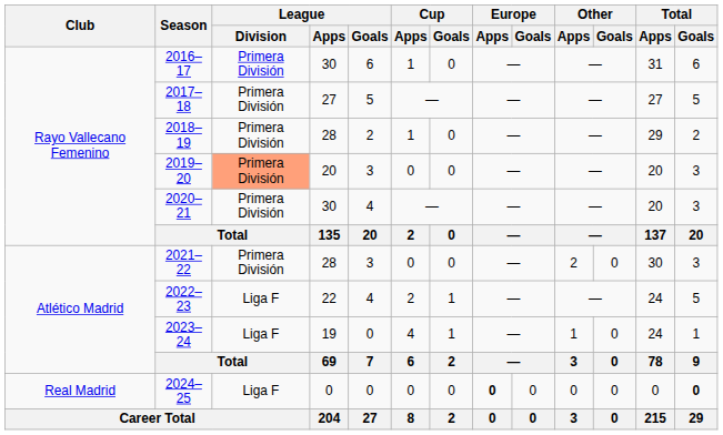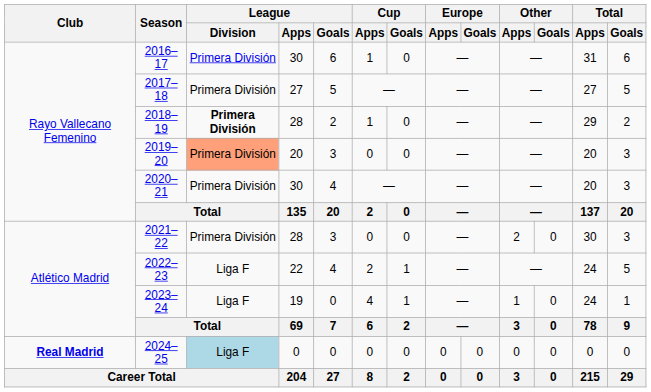2018–19 | League / Division: normal -> bold
2024–25 | Club: normal -> bold
2024–25 | League / Division: no background -> lightblue background
2024–25 | Europe / Apps: bold -> normal
2024–25 | Total / Goals: bold -> normal
